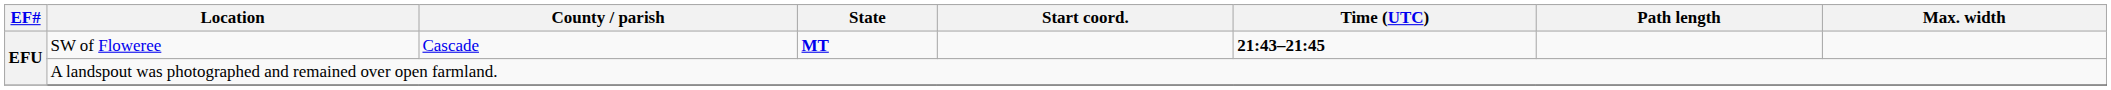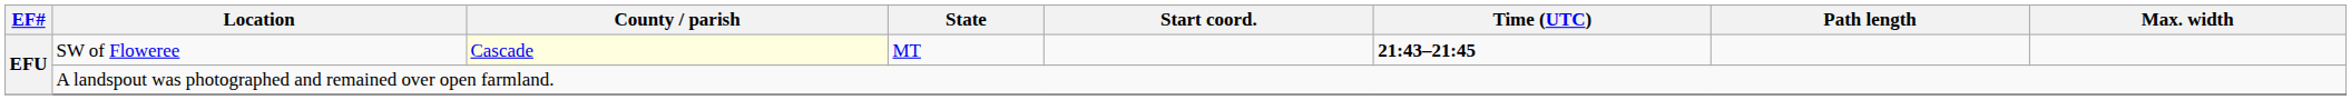SW of Floweree | County / parish: no background -> lightyellow background
SW of Floweree | State: bold -> normal
